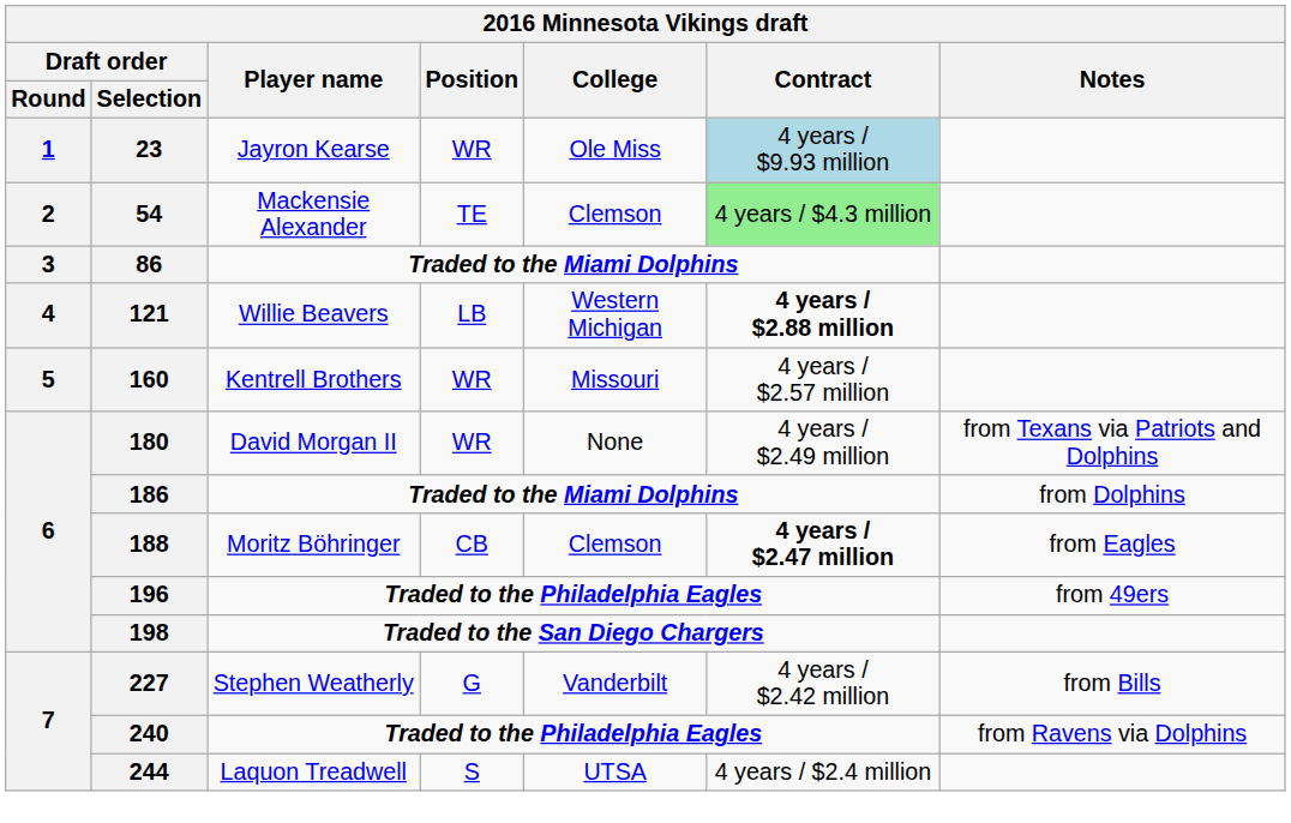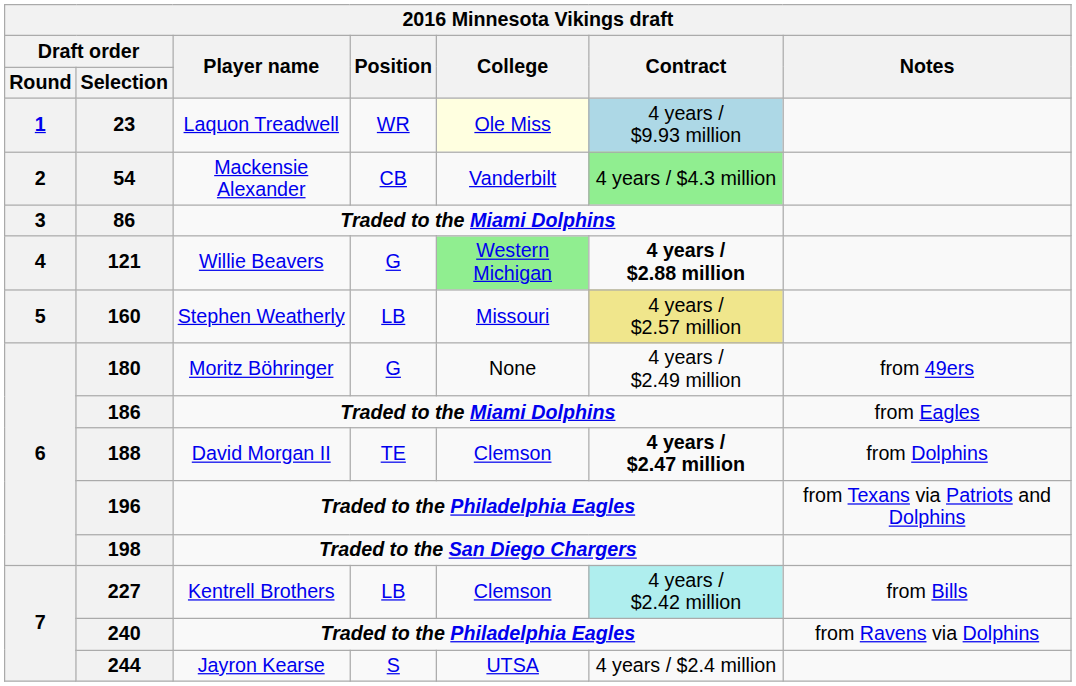23 | Player name: Jayron Kearse -> Laquon Treadwell
23 | College: no background -> lightyellow background
54 | Position: TE -> CB
54 | College: Clemson -> Vanderbilt
121 | Position: LB -> G
121 | College: no background -> lightgreen background
160 | Player name: Kentrell Brothers -> Stephen Weatherly
160 | Position: WR -> LB
160 | Contract: no background -> khaki background
180 | Player name: David Morgan II -> Moritz Böhringer
180 | Position: WR -> G
180 | Notes: from Texans via Patriots and Dolphins -> from 49ers
186 | Notes: from Dolphins -> from Eagles
188 | Player name: Moritz Böhringer -> David Morgan II
188 | Position: CB -> TE
188 | Notes: from Eagles -> from Dolphins
196 | Notes: from 49ers -> from Texans via Patriots and Dolphins
227 | Player name: Stephen Weatherly -> Kentrell Brothers
227 | Position: G -> LB
227 | College: Vanderbilt -> Clemson
227 | Contract: no background -> paleturquoise background
244 | Player name: Laquon Treadwell -> Jayron Kearse
